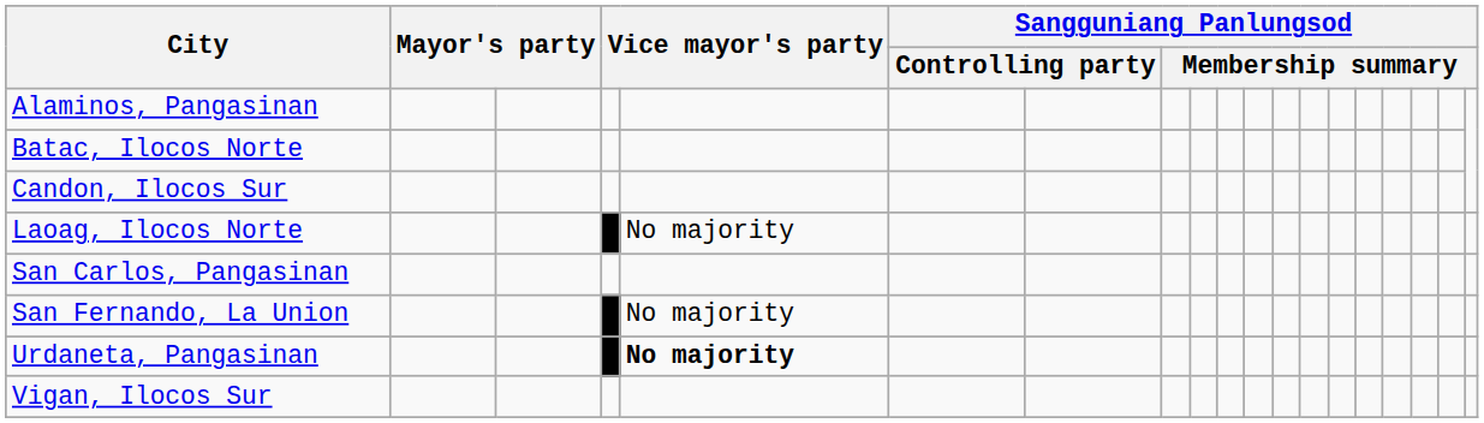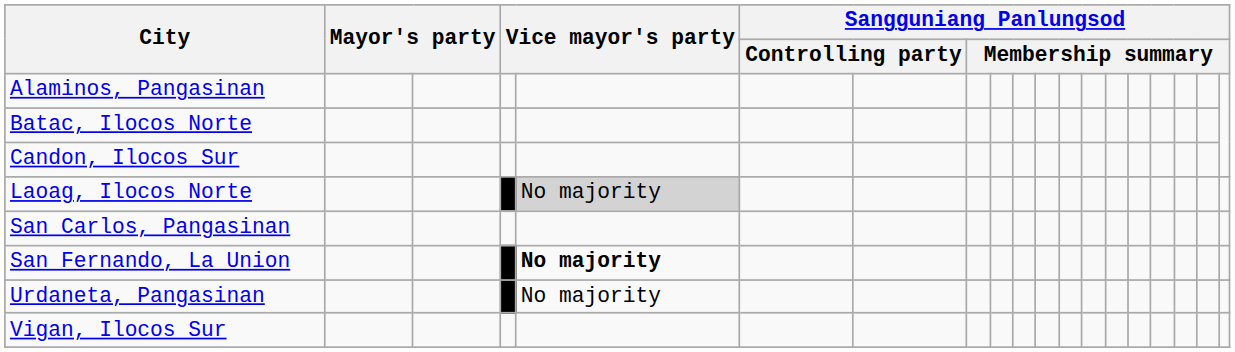Laoag, Ilocos Norte | column 5: no background -> lightgrey background
San Fernando, La Union | column 5: normal -> bold
Urdaneta, Pangasinan | column 5: bold -> normal
